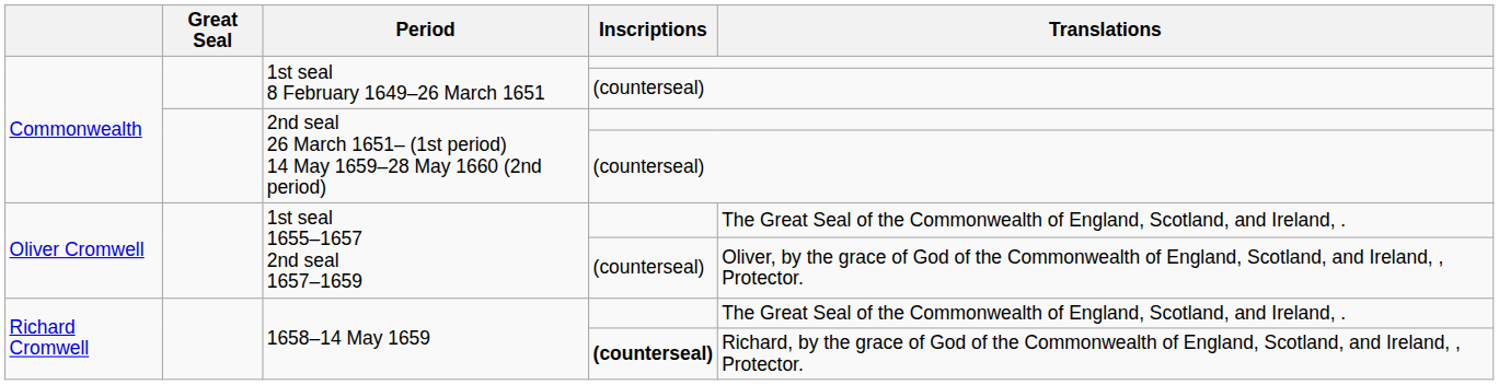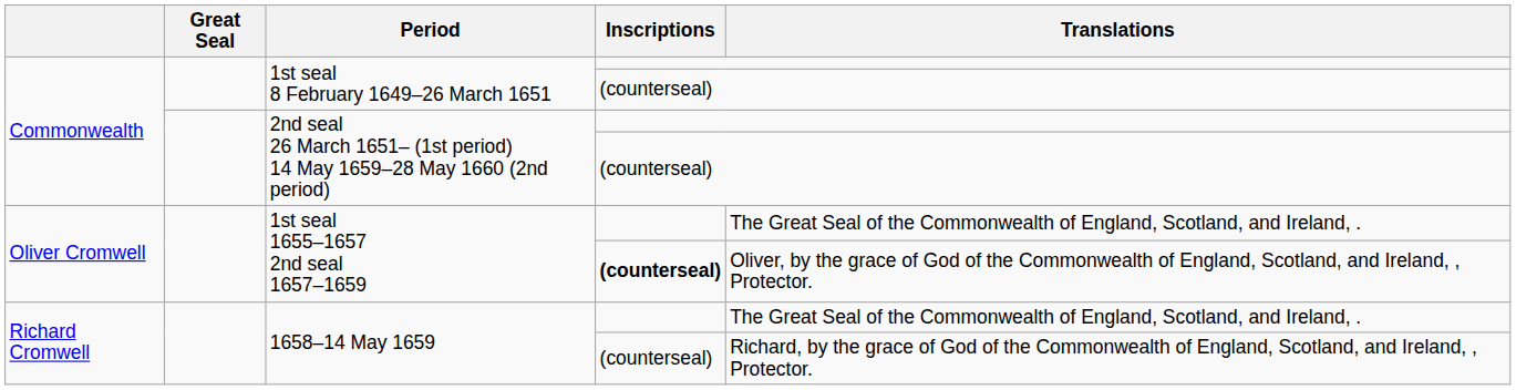1st seal 1655–1657 2nd seal 1657–1659 / (counterseal) | Inscriptions: normal -> bold
1658–14 May 1659 / (counterseal) | Inscriptions: bold -> normal
